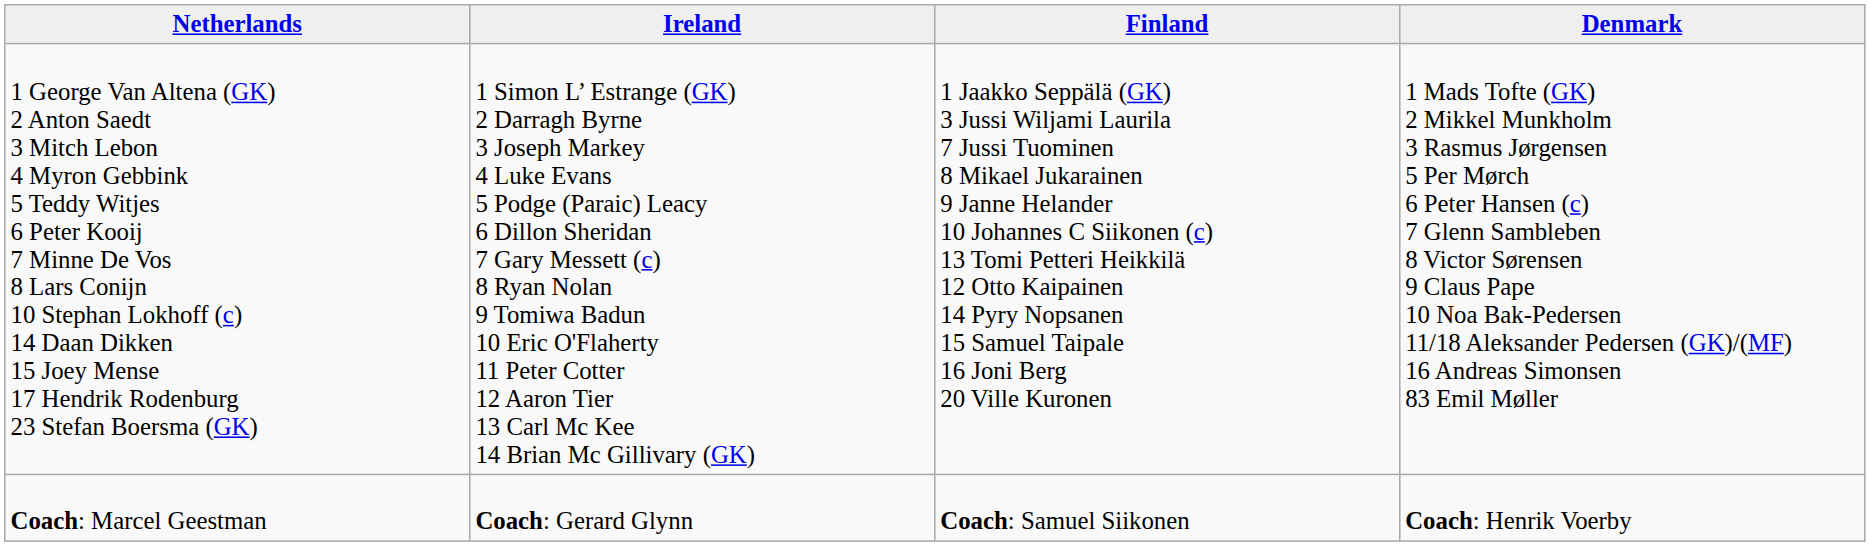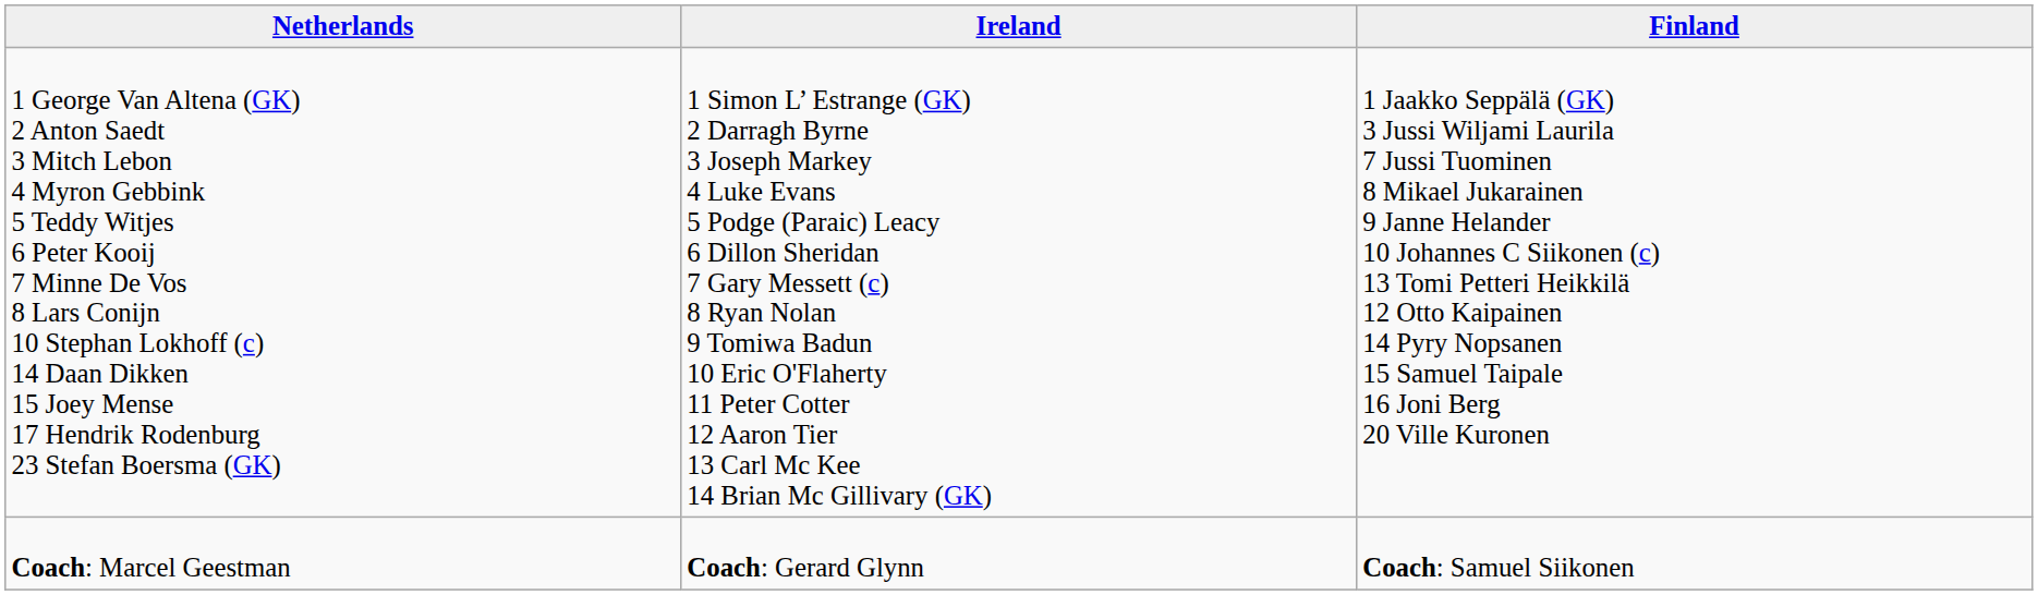- column: Denmark | 1 Mads Tofte (GK) 2 Mikkel Munkholm 3 Rasmus Jørgensen 5 Per Mørch 6 Peter Hansen (c) 7 Glenn Sambleben 8 Victor Sørensen 9 Claus Pape 10 Noa Bak-Pedersen 11/18 Aleksander Pedersen (GK)/(MF) 16 Andreas Simonsen 83 Emil Møller | Coach: Henrik Voerby
